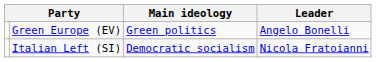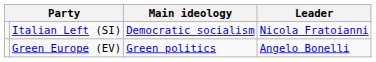rows swapped: Italian Left (SI) <-> Green Europe (EV)
